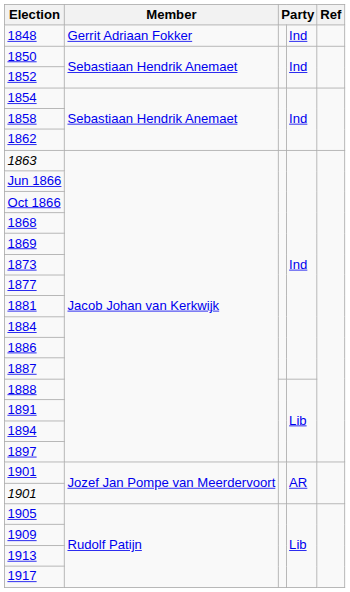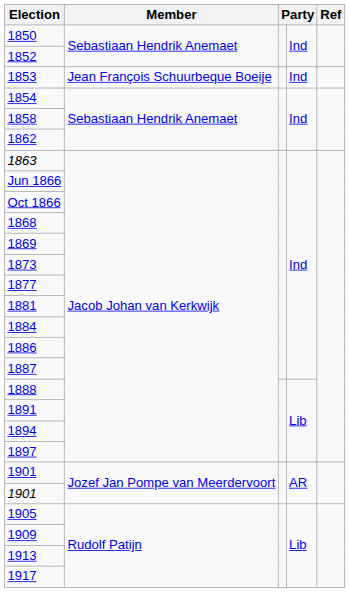- row: 1848 | Gerrit Adriaan Fokker | Ind
+ row: 1853 | Jean François Schuurbeque Boeije | Ind
